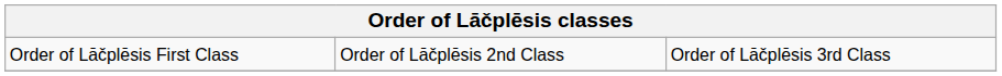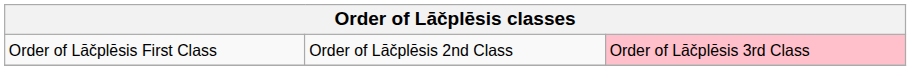Order of Lāčplēsis First Class | column 3: no background -> pink background
